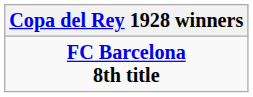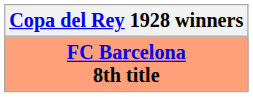row 2 | column 1: no background -> lightsalmon background
